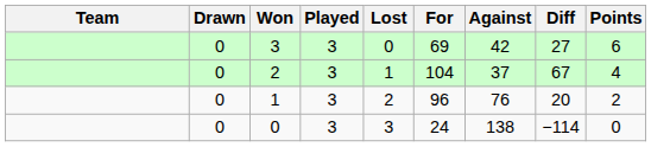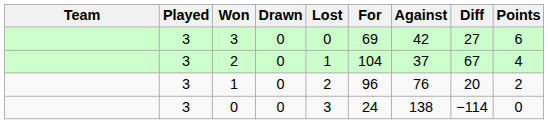columns swapped: Played <-> Drawn
